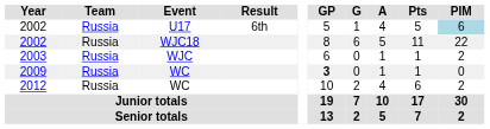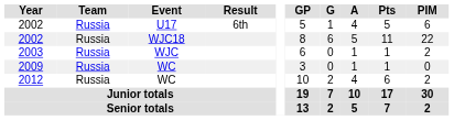2002 / U17 | PIM: lightblue background -> no background
2009 | GP: bold -> normal
